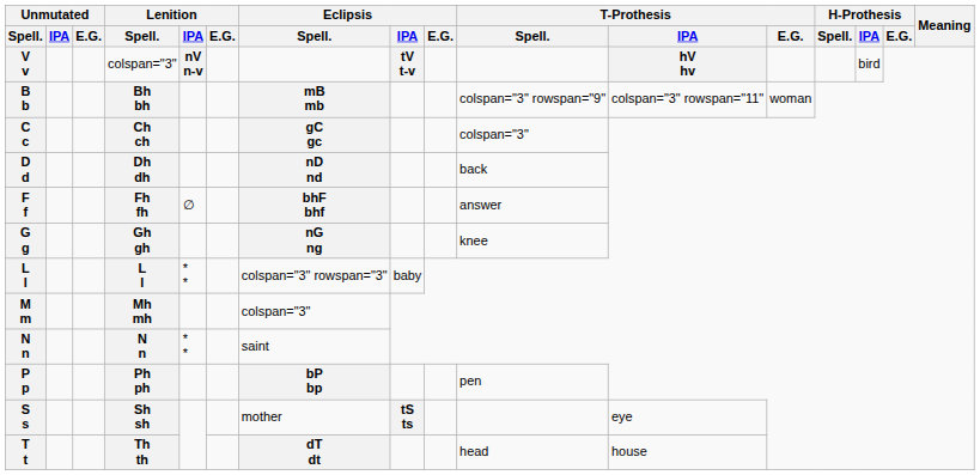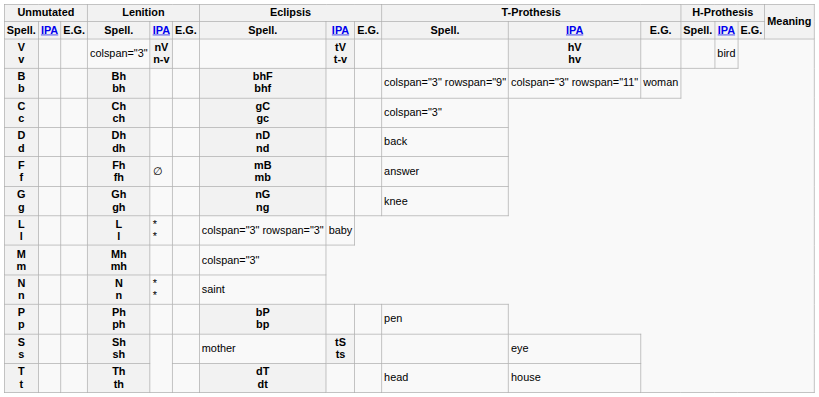B b | Eclipsis / Spell.: mB mb -> bhF bhf
F f | Eclipsis / Spell.: bhF bhf -> mB mb
